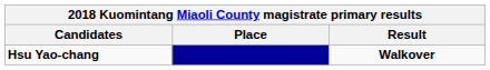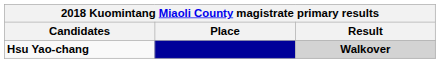Hsu Yao-chang | Result: no background -> lightgrey background
